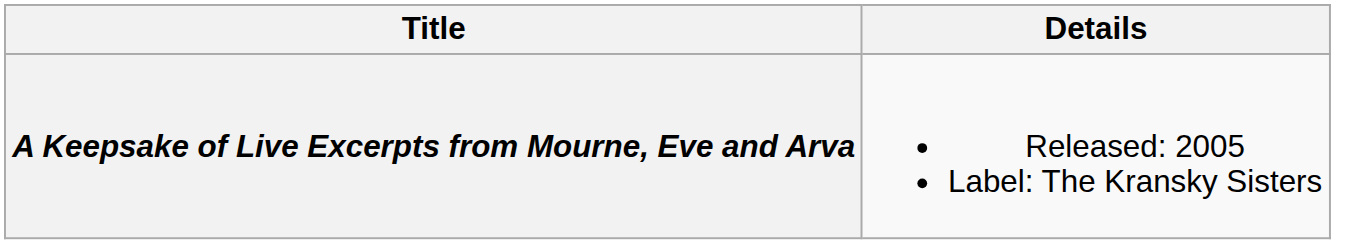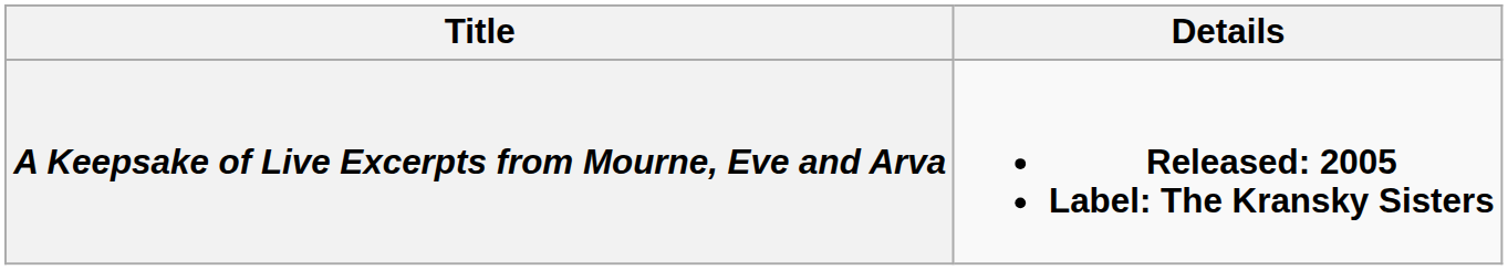A Keepsake of Live Excerpts from Mourne, Eve and Arva | Details: normal -> bold
